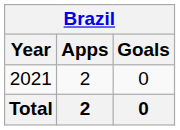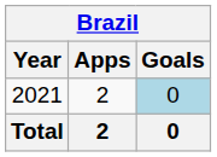2021 | Goals: no background -> lightblue background
